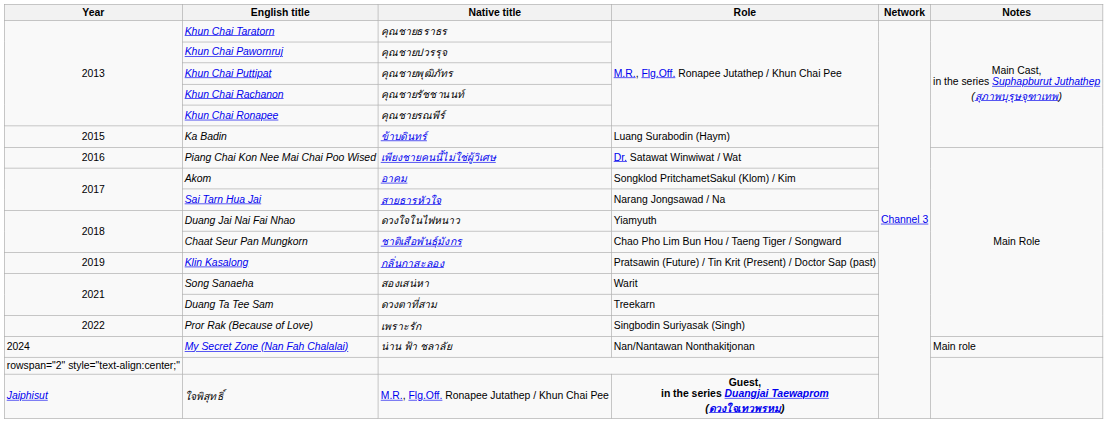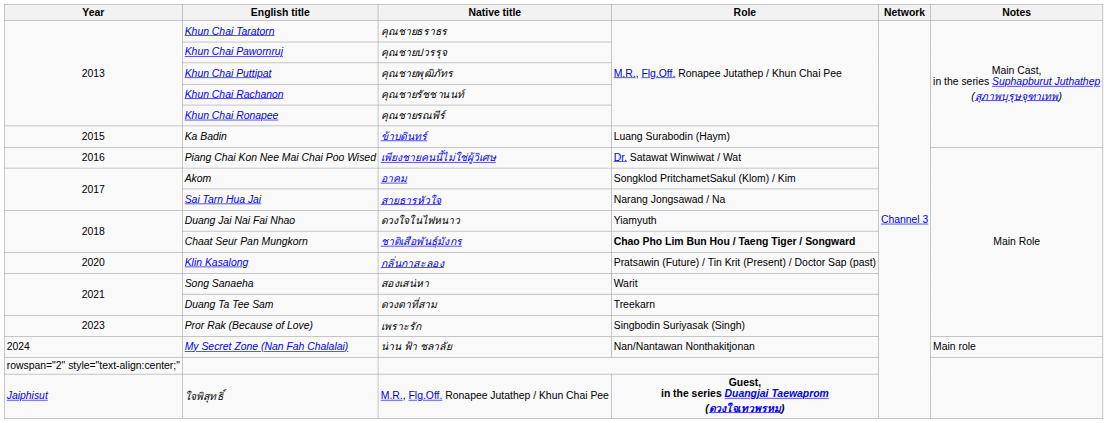Chaat Seur Pan Mungkorn | Role: normal -> bold
Klin Kasalong | Year: 2019 -> 2020
Pror Rak (Because of Love) | Year: 2022 -> 2023
